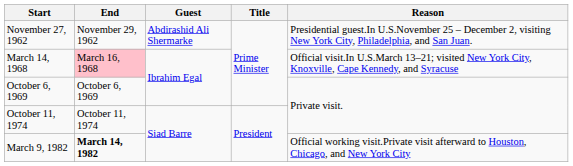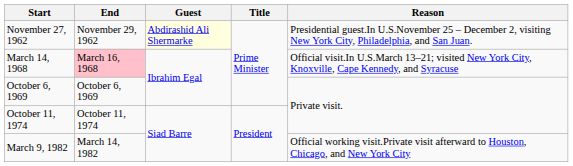November 27, 1962 | Guest: no background -> lightyellow background
March 9, 1982 | End: bold -> normal
